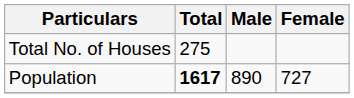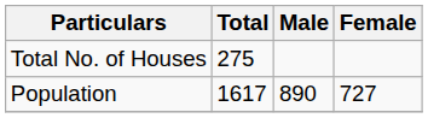Population | Total: bold -> normal
